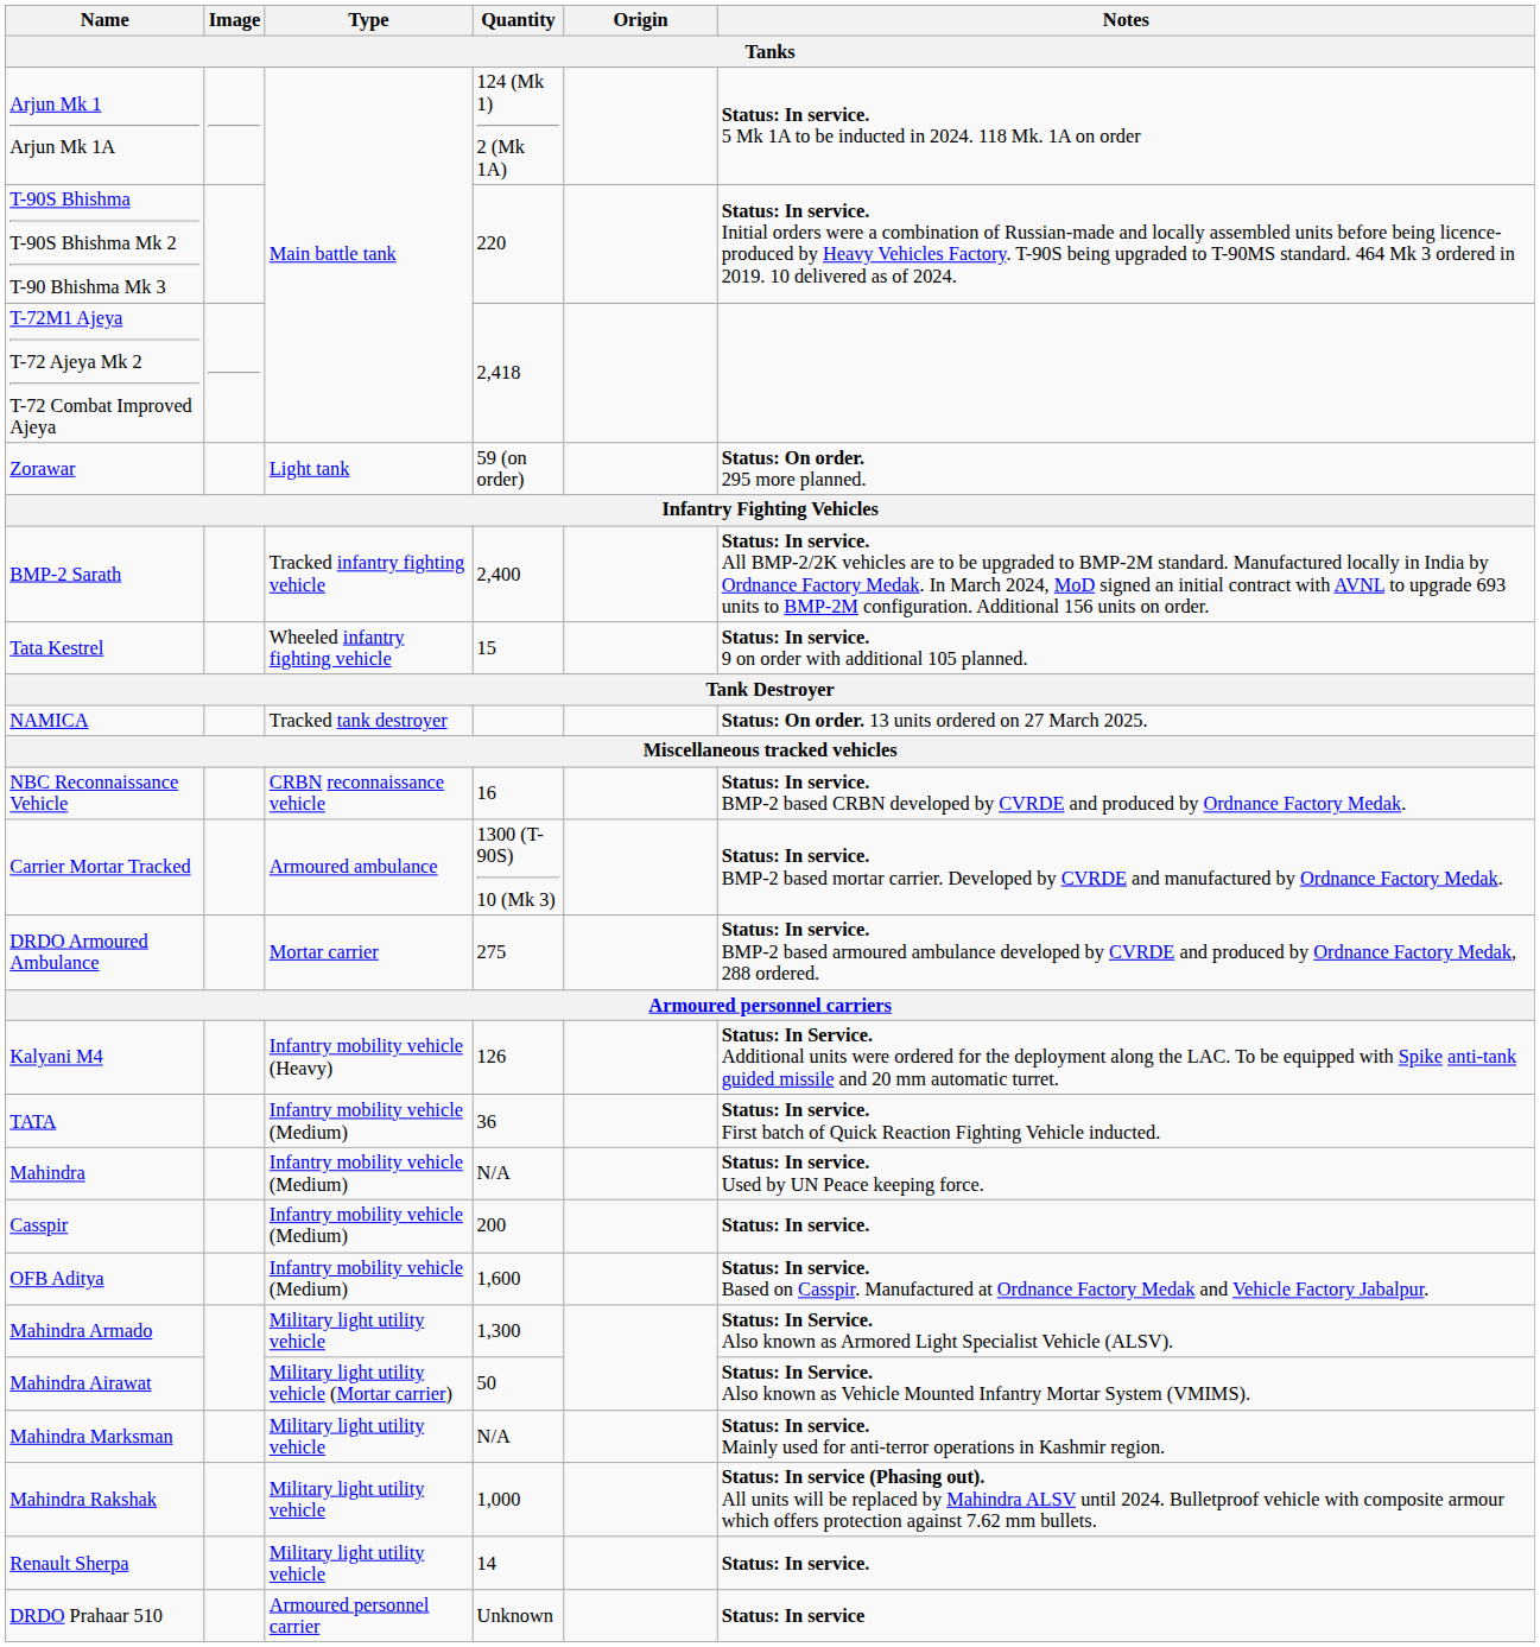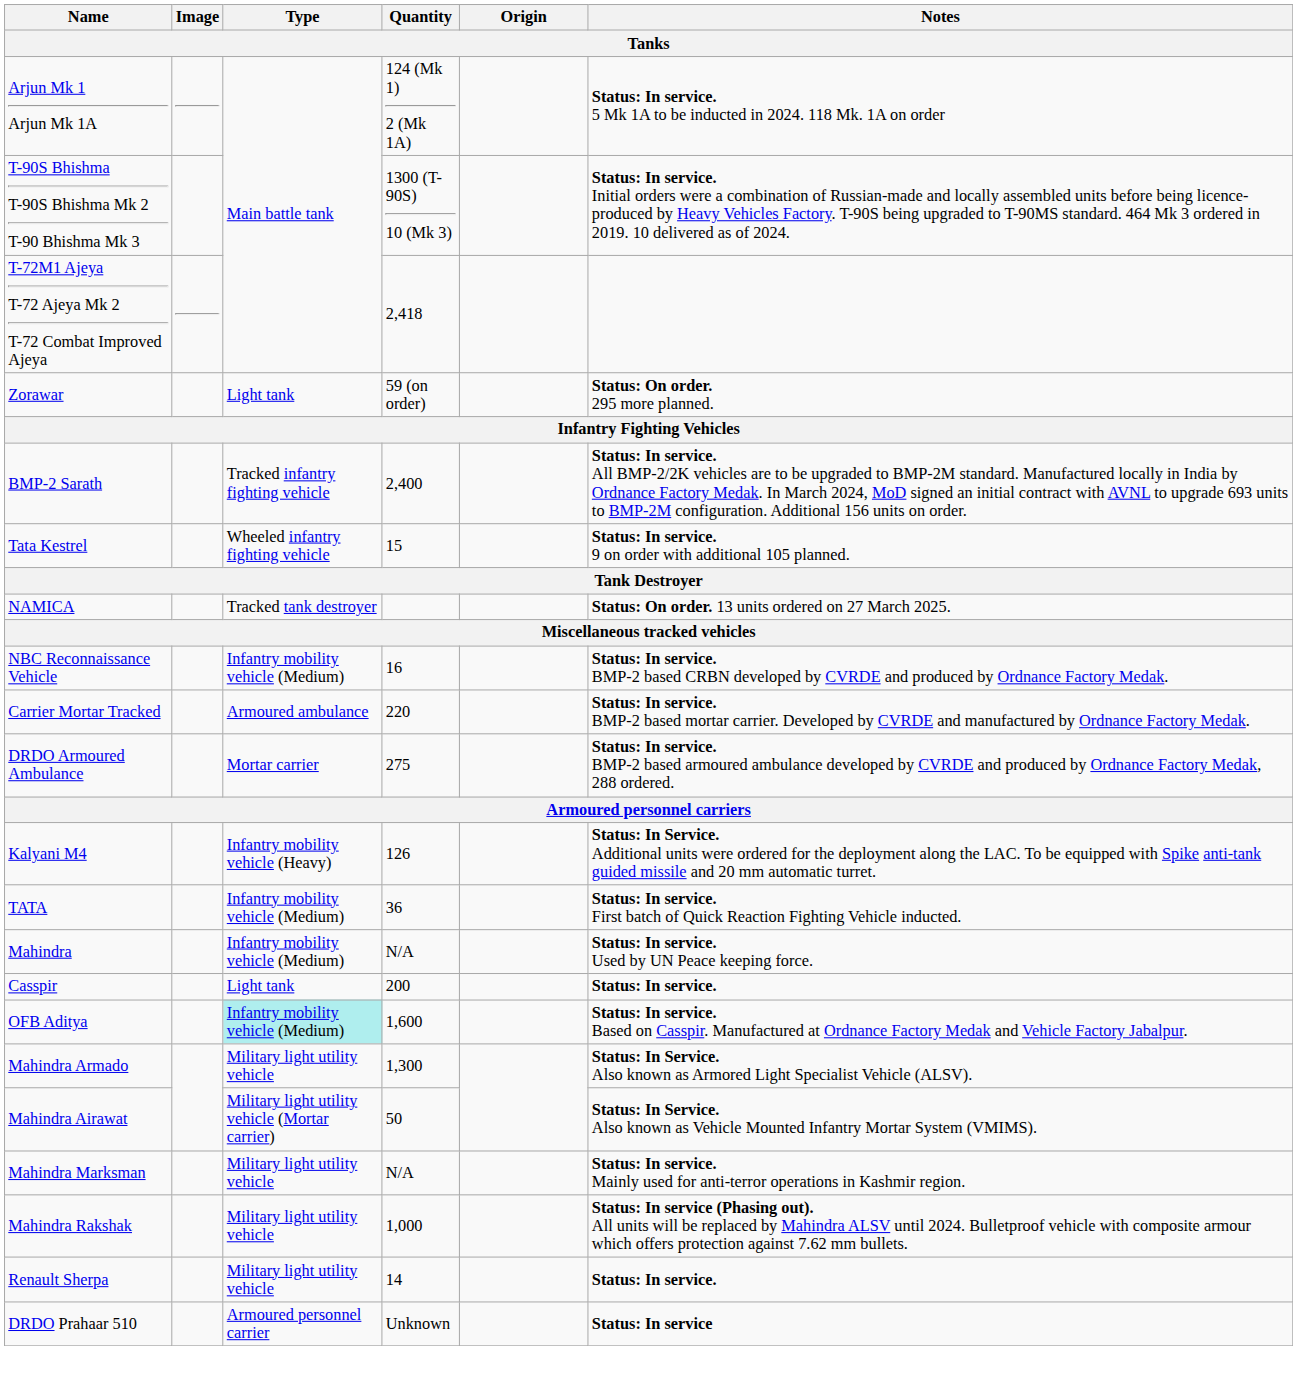T-90S Bhishma T-90S Bhishma Mk 2 T-90 Bhishma Mk 3 | Quantity: 220 -> 1300 (T-90S) 10 (Mk 3)
NBC Reconnaissance Vehicle | Type: CRBN reconnaissance vehicle -> Infantry mobility vehicle (Medium)
Carrier Mortar Tracked | Quantity: 1300 (T-90S) 10 (Mk 3) -> 220
Casspir | Type: Infantry mobility vehicle (Medium) -> Light tank
OFB Aditya | Type: no background -> paleturquoise background
